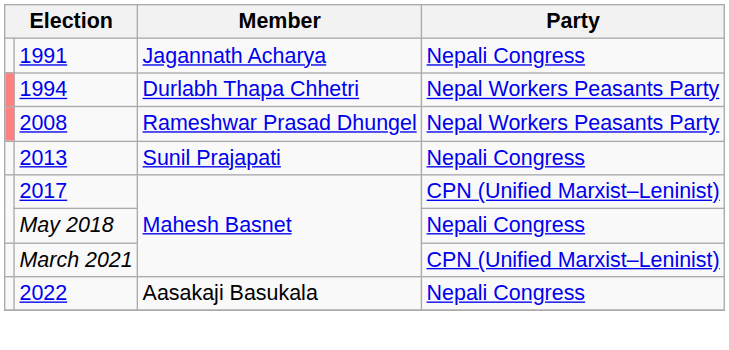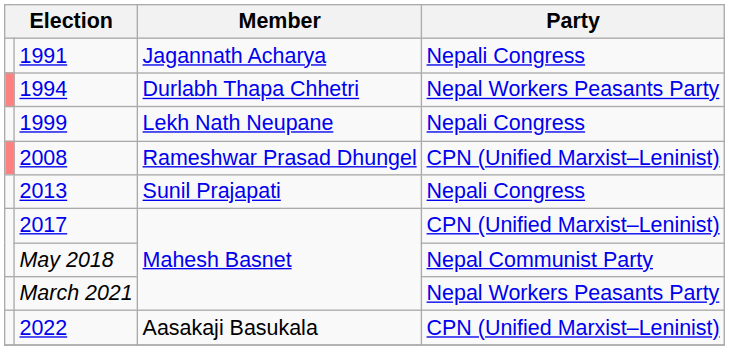+ row: 1999 | Lekh Nath Neupane | Nepali Congress
2008 | Party: Nepal Workers Peasants Party -> CPN (Unified Marxist–Leninist)
May 2018 | Party: Nepali Congress -> Nepal Communist Party
March 2021 | Party: CPN (Unified Marxist–Leninist) -> Nepal Workers Peasants Party
2022 | Party: Nepali Congress -> CPN (Unified Marxist–Leninist)
